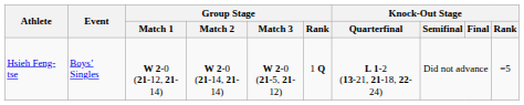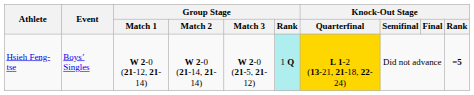Hsieh Feng-tse | Group Stage / Rank: no background -> paleturquoise background
Hsieh Feng-tse | Knock-Out Stage / Quarterfinal: no background -> gold background
Hsieh Feng-tse | Knock-Out Stage / Rank: normal -> bold
